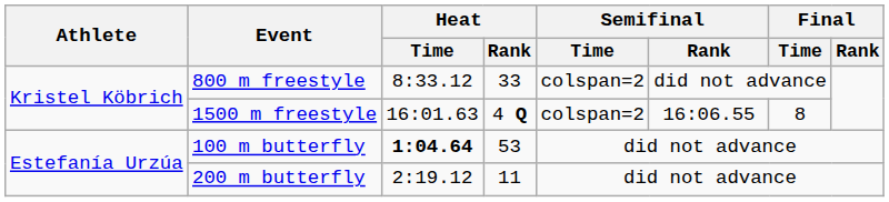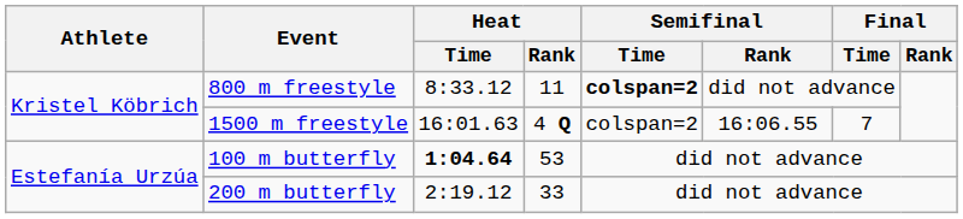800 m freestyle | Heat / Rank: 33 -> 11
800 m freestyle | Semifinal / Time: normal -> bold
1500 m freestyle | Final / Time: 8 -> 7
200 m butterfly | Heat / Rank: 11 -> 33
